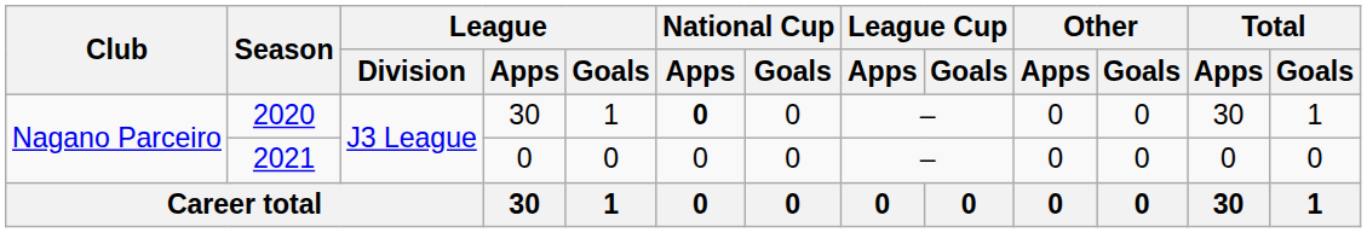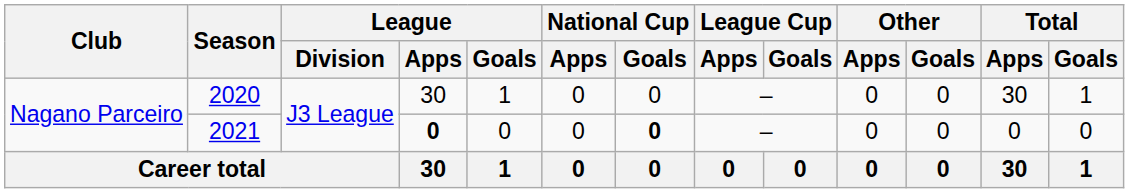2020 | National Cup / Apps: bold -> normal
2021 | League / Apps: normal -> bold
2021 | National Cup / Goals: normal -> bold
